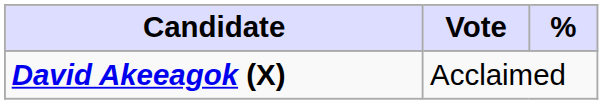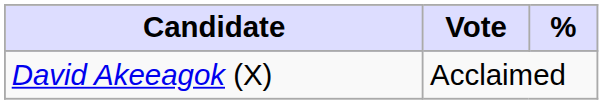David Akeeagok (X) | Candidate: bold -> normal
